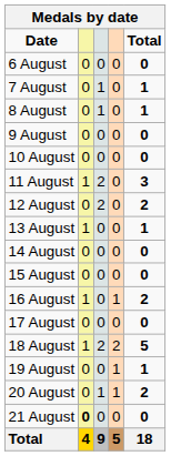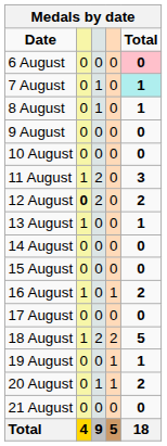6 August | Total: no background -> pink background
7 August | Total: no background -> paleturquoise background
12 August | column 2: normal -> bold
21 August | column 2: bold -> normal
